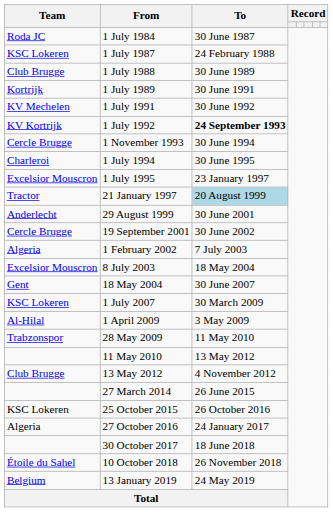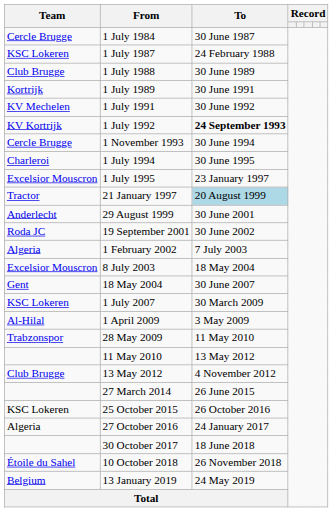1 July 1984 | Team: Roda JC -> Cercle Brugge
19 September 2001 | Team: Cercle Brugge -> Roda JC
